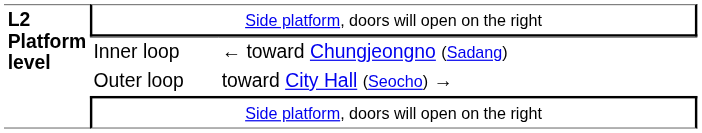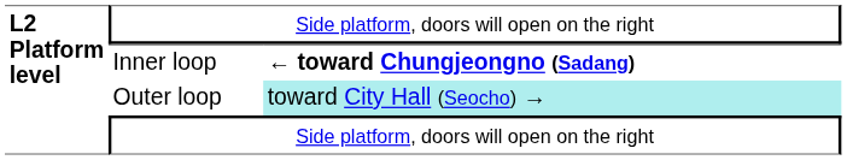Inner loop | column 3: normal -> bold
Outer loop | column 3: no background -> paleturquoise background
